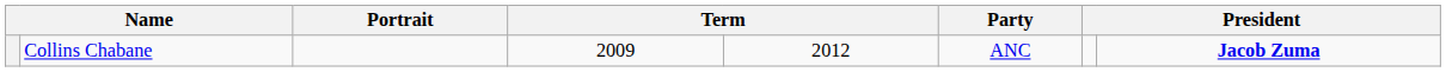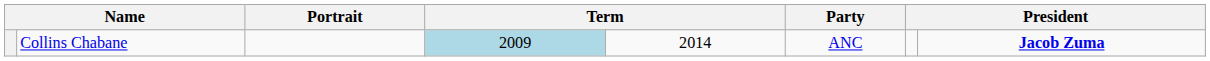Collins Chabane | column 4: no background -> lightblue background
Collins Chabane | column 5: 2012 -> 2014
